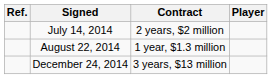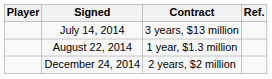columns swapped: Player <-> Ref.
July 14, 2014 | Contract: 2 years, $2 million -> 3 years, $13 million
December 24, 2014 | Contract: 3 years, $13 million -> 2 years, $2 million
